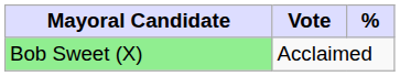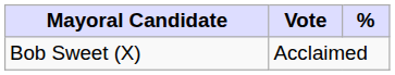Bob Sweet (X) | Mayoral Candidate: lightgreen background -> no background
